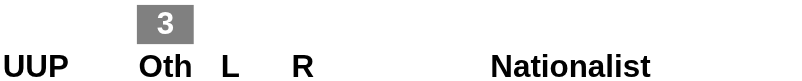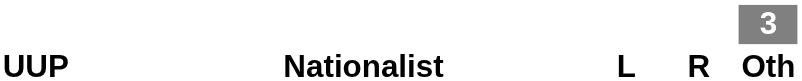columns swapped: 9 <-> 3
